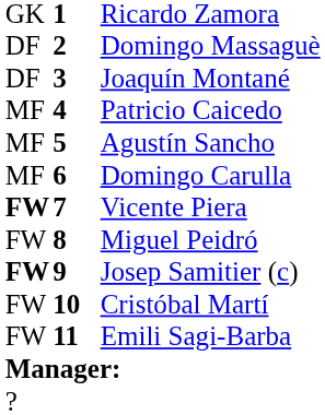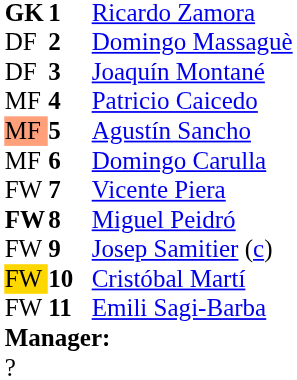Ricardo Zamora | column 1: normal -> bold
Agustín Sancho | column 1: no background -> lightsalmon background
Vicente Piera | column 1: bold -> normal
Miguel Peidró | column 1: normal -> bold
Josep Samitier (c) | column 1: bold -> normal
Cristóbal Martí | column 1: no background -> gold background
